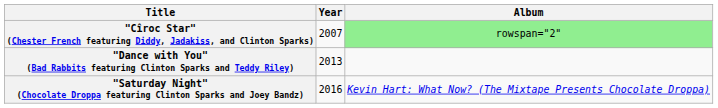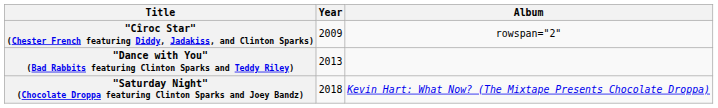row 2 | Year: 2007 -> 2009
row 2 | Album: lightgreen background -> no background
row 4 | Year: 2016 -> 2018
